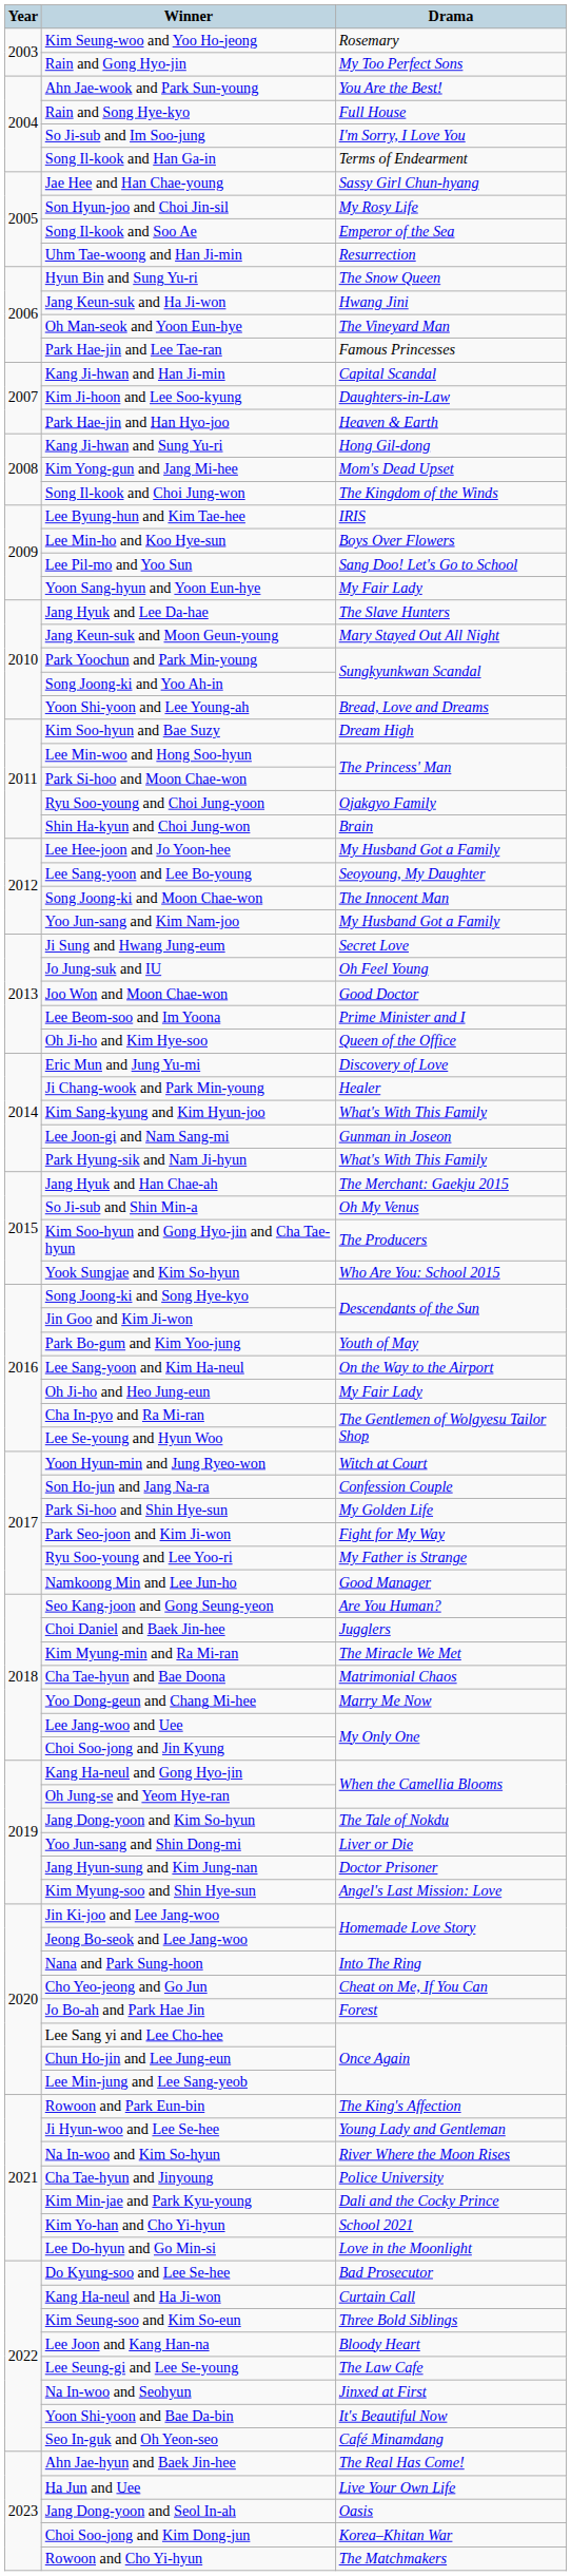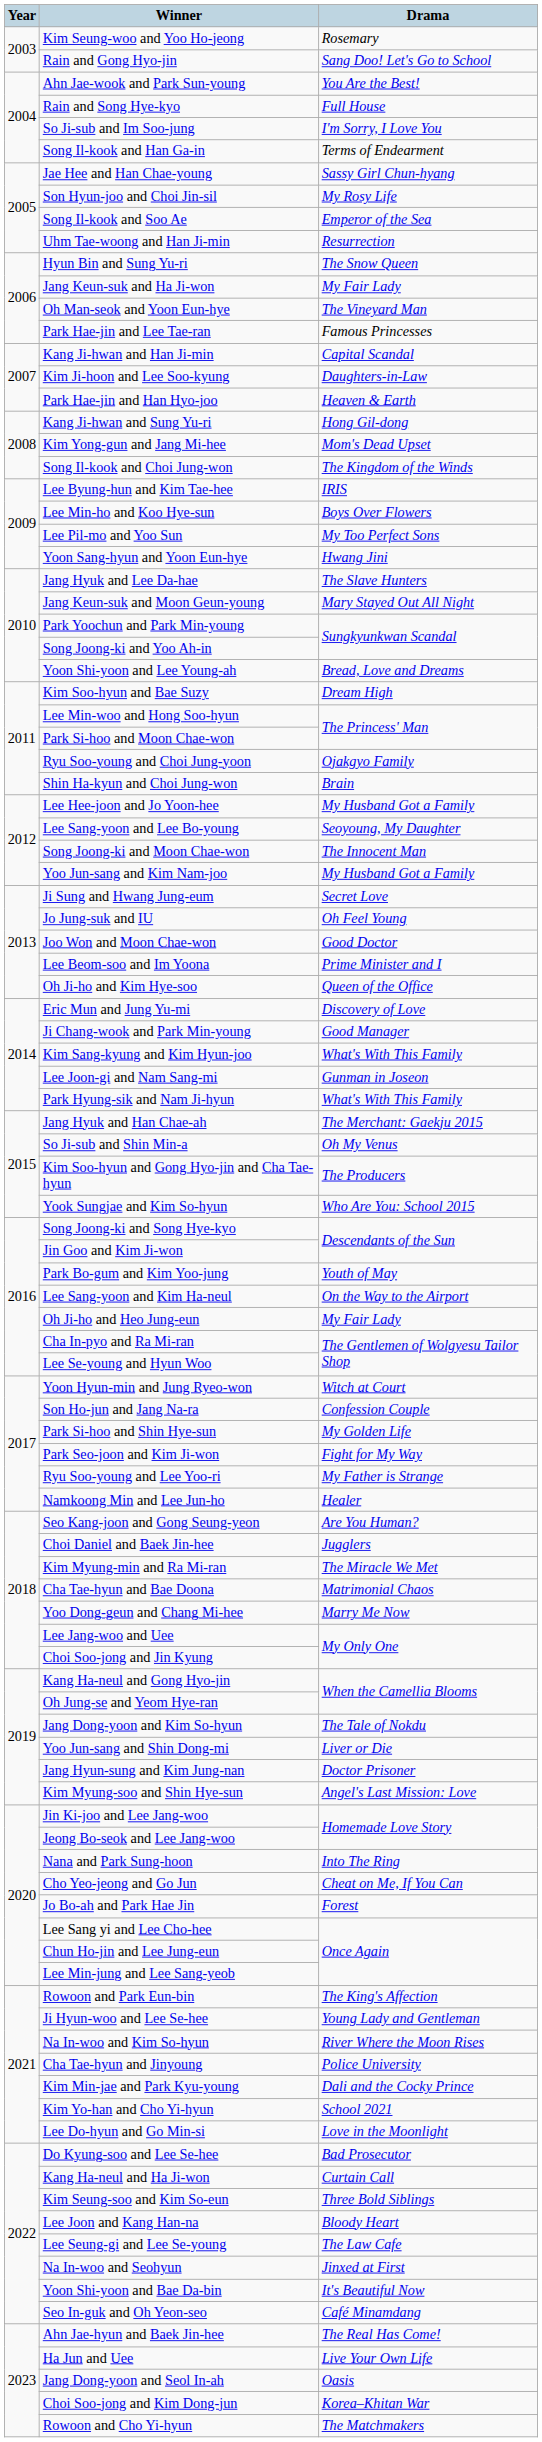Rain and Gong Hyo-jin | Drama: My Too Perfect Sons -> Sang Doo! Let's Go to School
Jang Keun-suk and Ha Ji-won | Drama: Hwang Jini -> My Fair Lady
Lee Pil-mo and Yoo Sun | Drama: Sang Doo! Let's Go to School -> My Too Perfect Sons
Yoon Sang-hyun and Yoon Eun-hye | Drama: My Fair Lady -> Hwang Jini
Ji Chang-wook and Park Min-young | Drama: Healer -> Good Manager
Namkoong Min and Lee Jun-ho | Drama: Good Manager -> Healer
